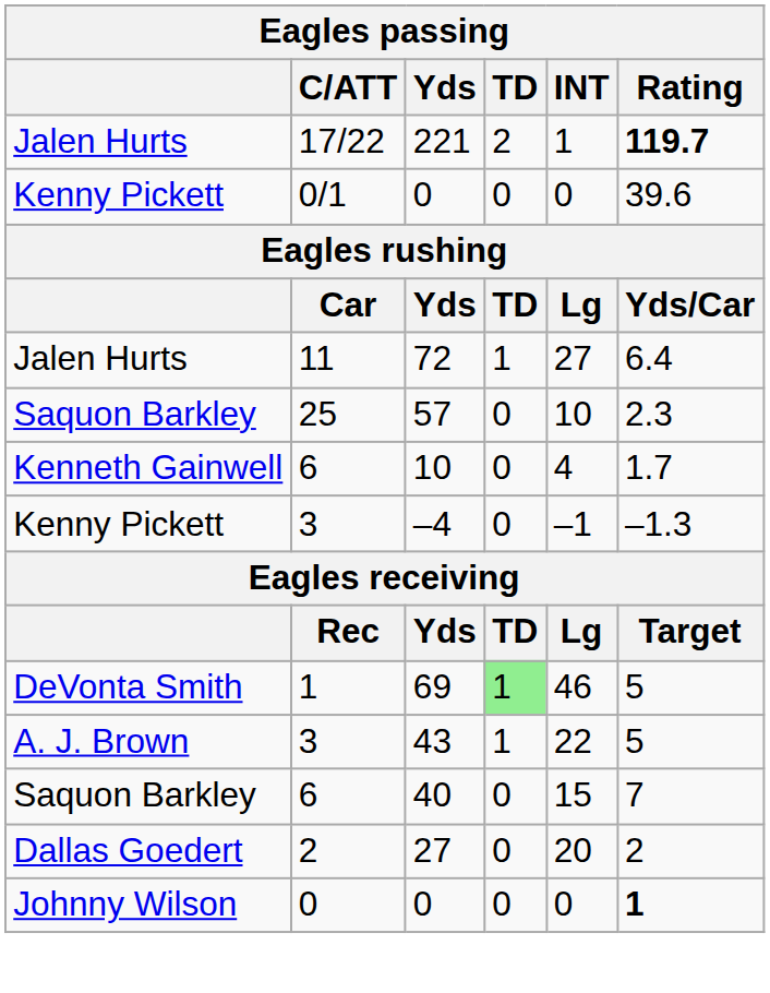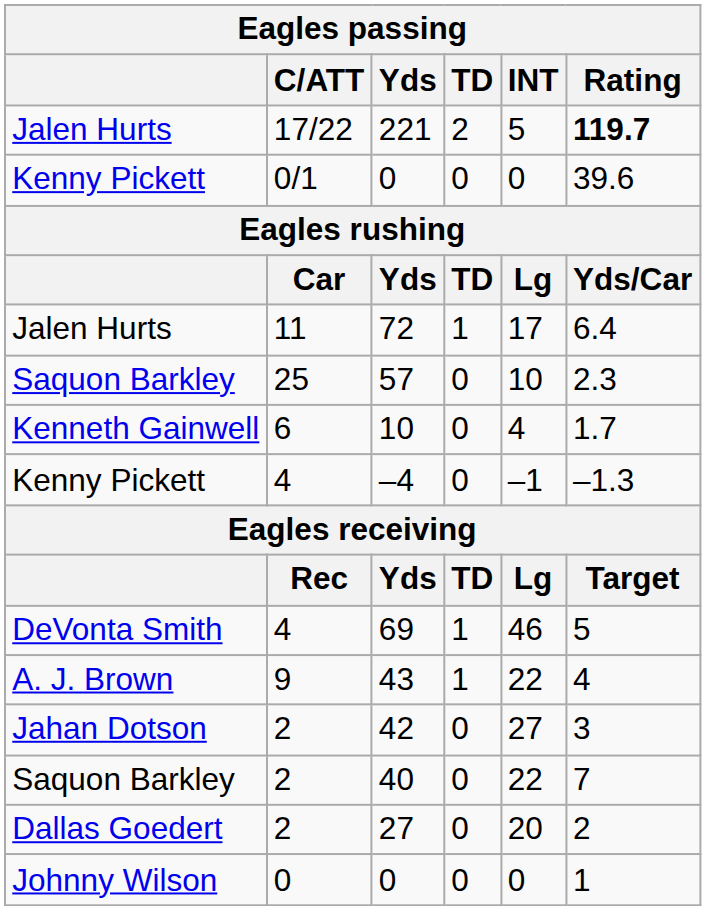221 | INT: 1 -> 5
72 | INT: 27 -> 17
–4 | C/ATT: 3 -> 4
69 | C/ATT: 1 -> 4
69 | TD: lightgreen background -> no background
43 | C/ATT: 3 -> 9
43 | Rating: 5 -> 4
+ row: Jahan Dotson | 2 | 42 | 0 | 27 | 3
40 | C/ATT: 6 -> 2
40 | INT: 15 -> 22
Johnny Wilson / 0 | Rating: bold -> normal
